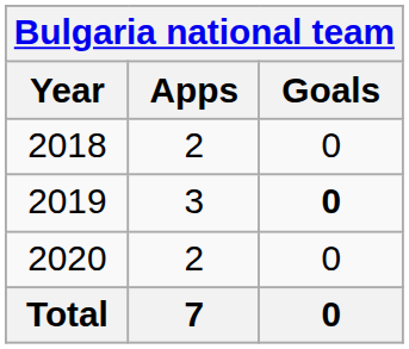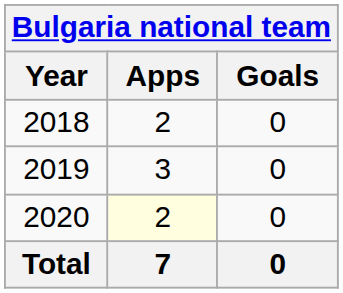2019 | Goals: bold -> normal
2020 | Apps: no background -> lightyellow background
